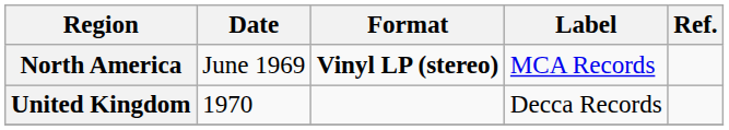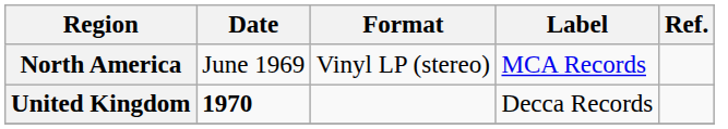North America | Format: bold -> normal
United Kingdom | Date: normal -> bold
